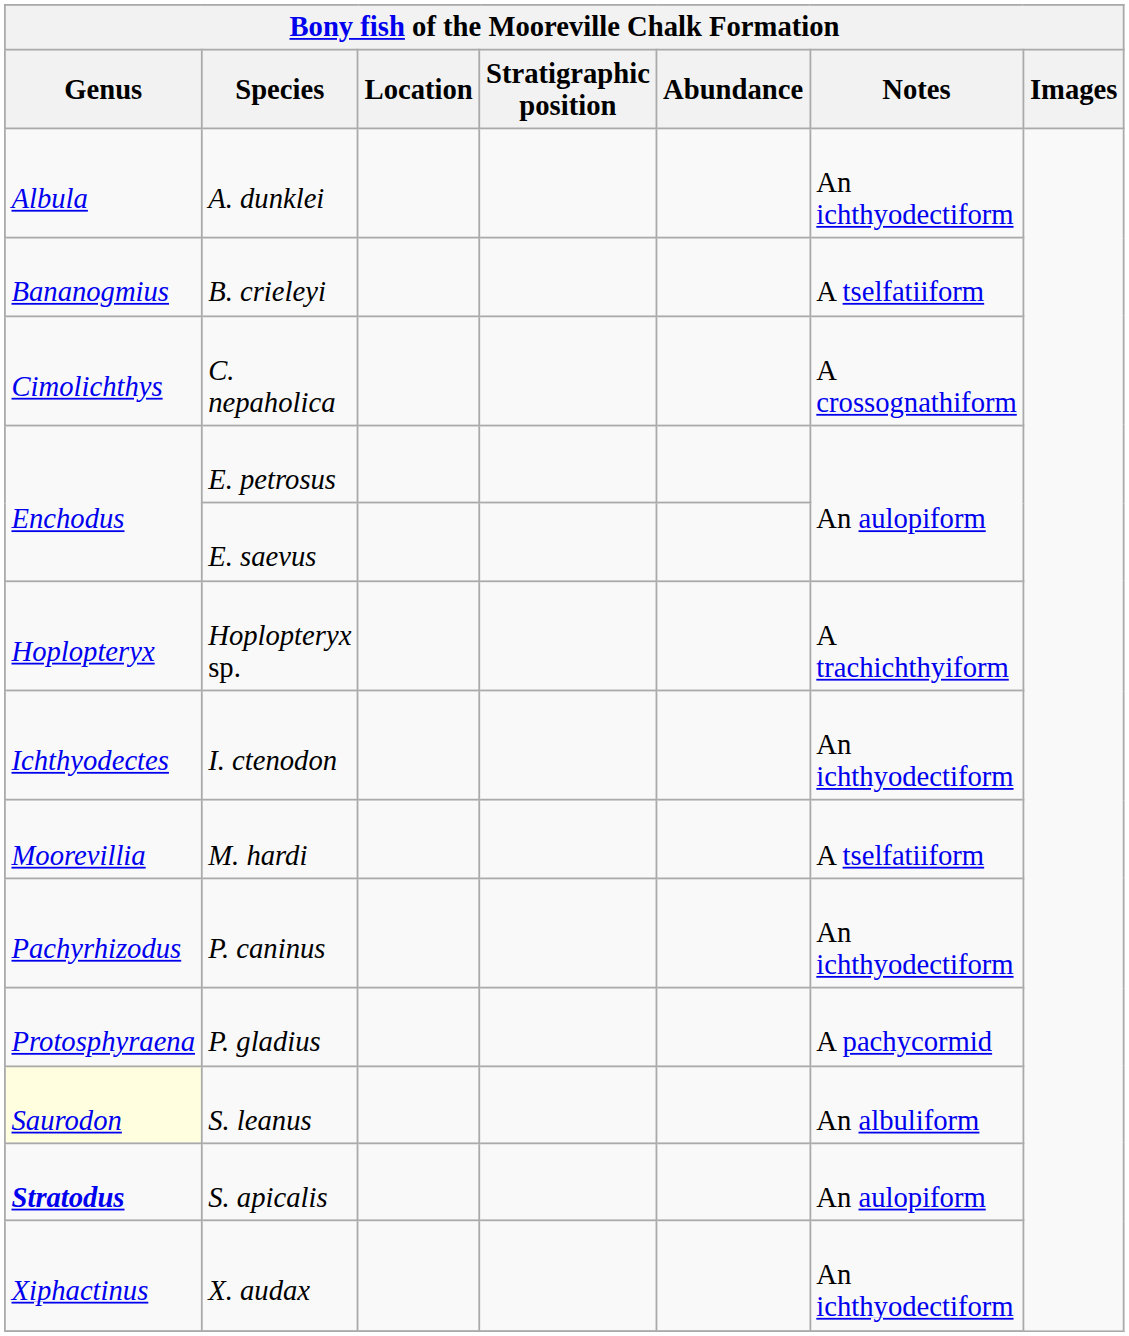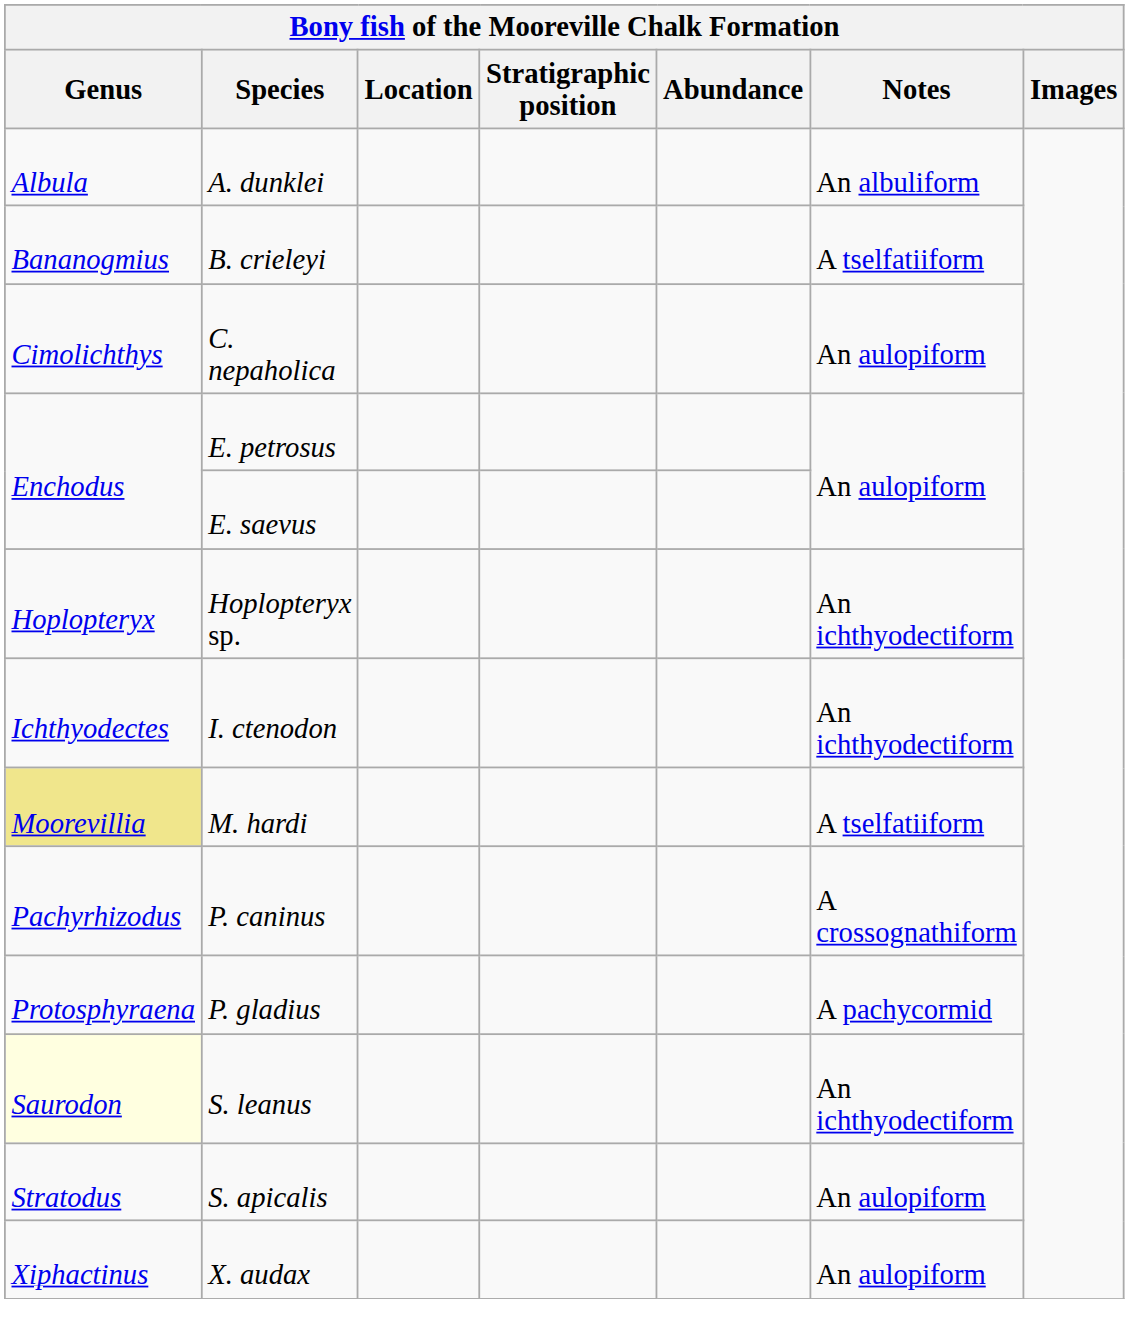A. dunklei | Notes: An ichthyodectiform -> An albuliform
C. nepaholica | Notes: A crossognathiform -> An aulopiform
Hoplopteryx sp. | Notes: A trachichthyiform -> An ichthyodectiform
M. hardi | Genus: no background -> khaki background
P. caninus | Notes: An ichthyodectiform -> A crossognathiform
S. leanus | Notes: An albuliform -> An ichthyodectiform
S. apicalis | Genus: bold -> normal
X. audax | Notes: An ichthyodectiform -> An aulopiform
